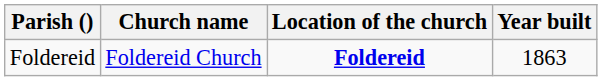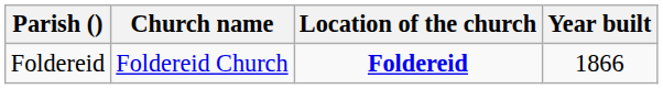row 2 | Year built: 1863 -> 1866
